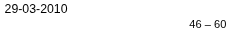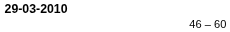29-03-2010 | column 1: normal -> bold
